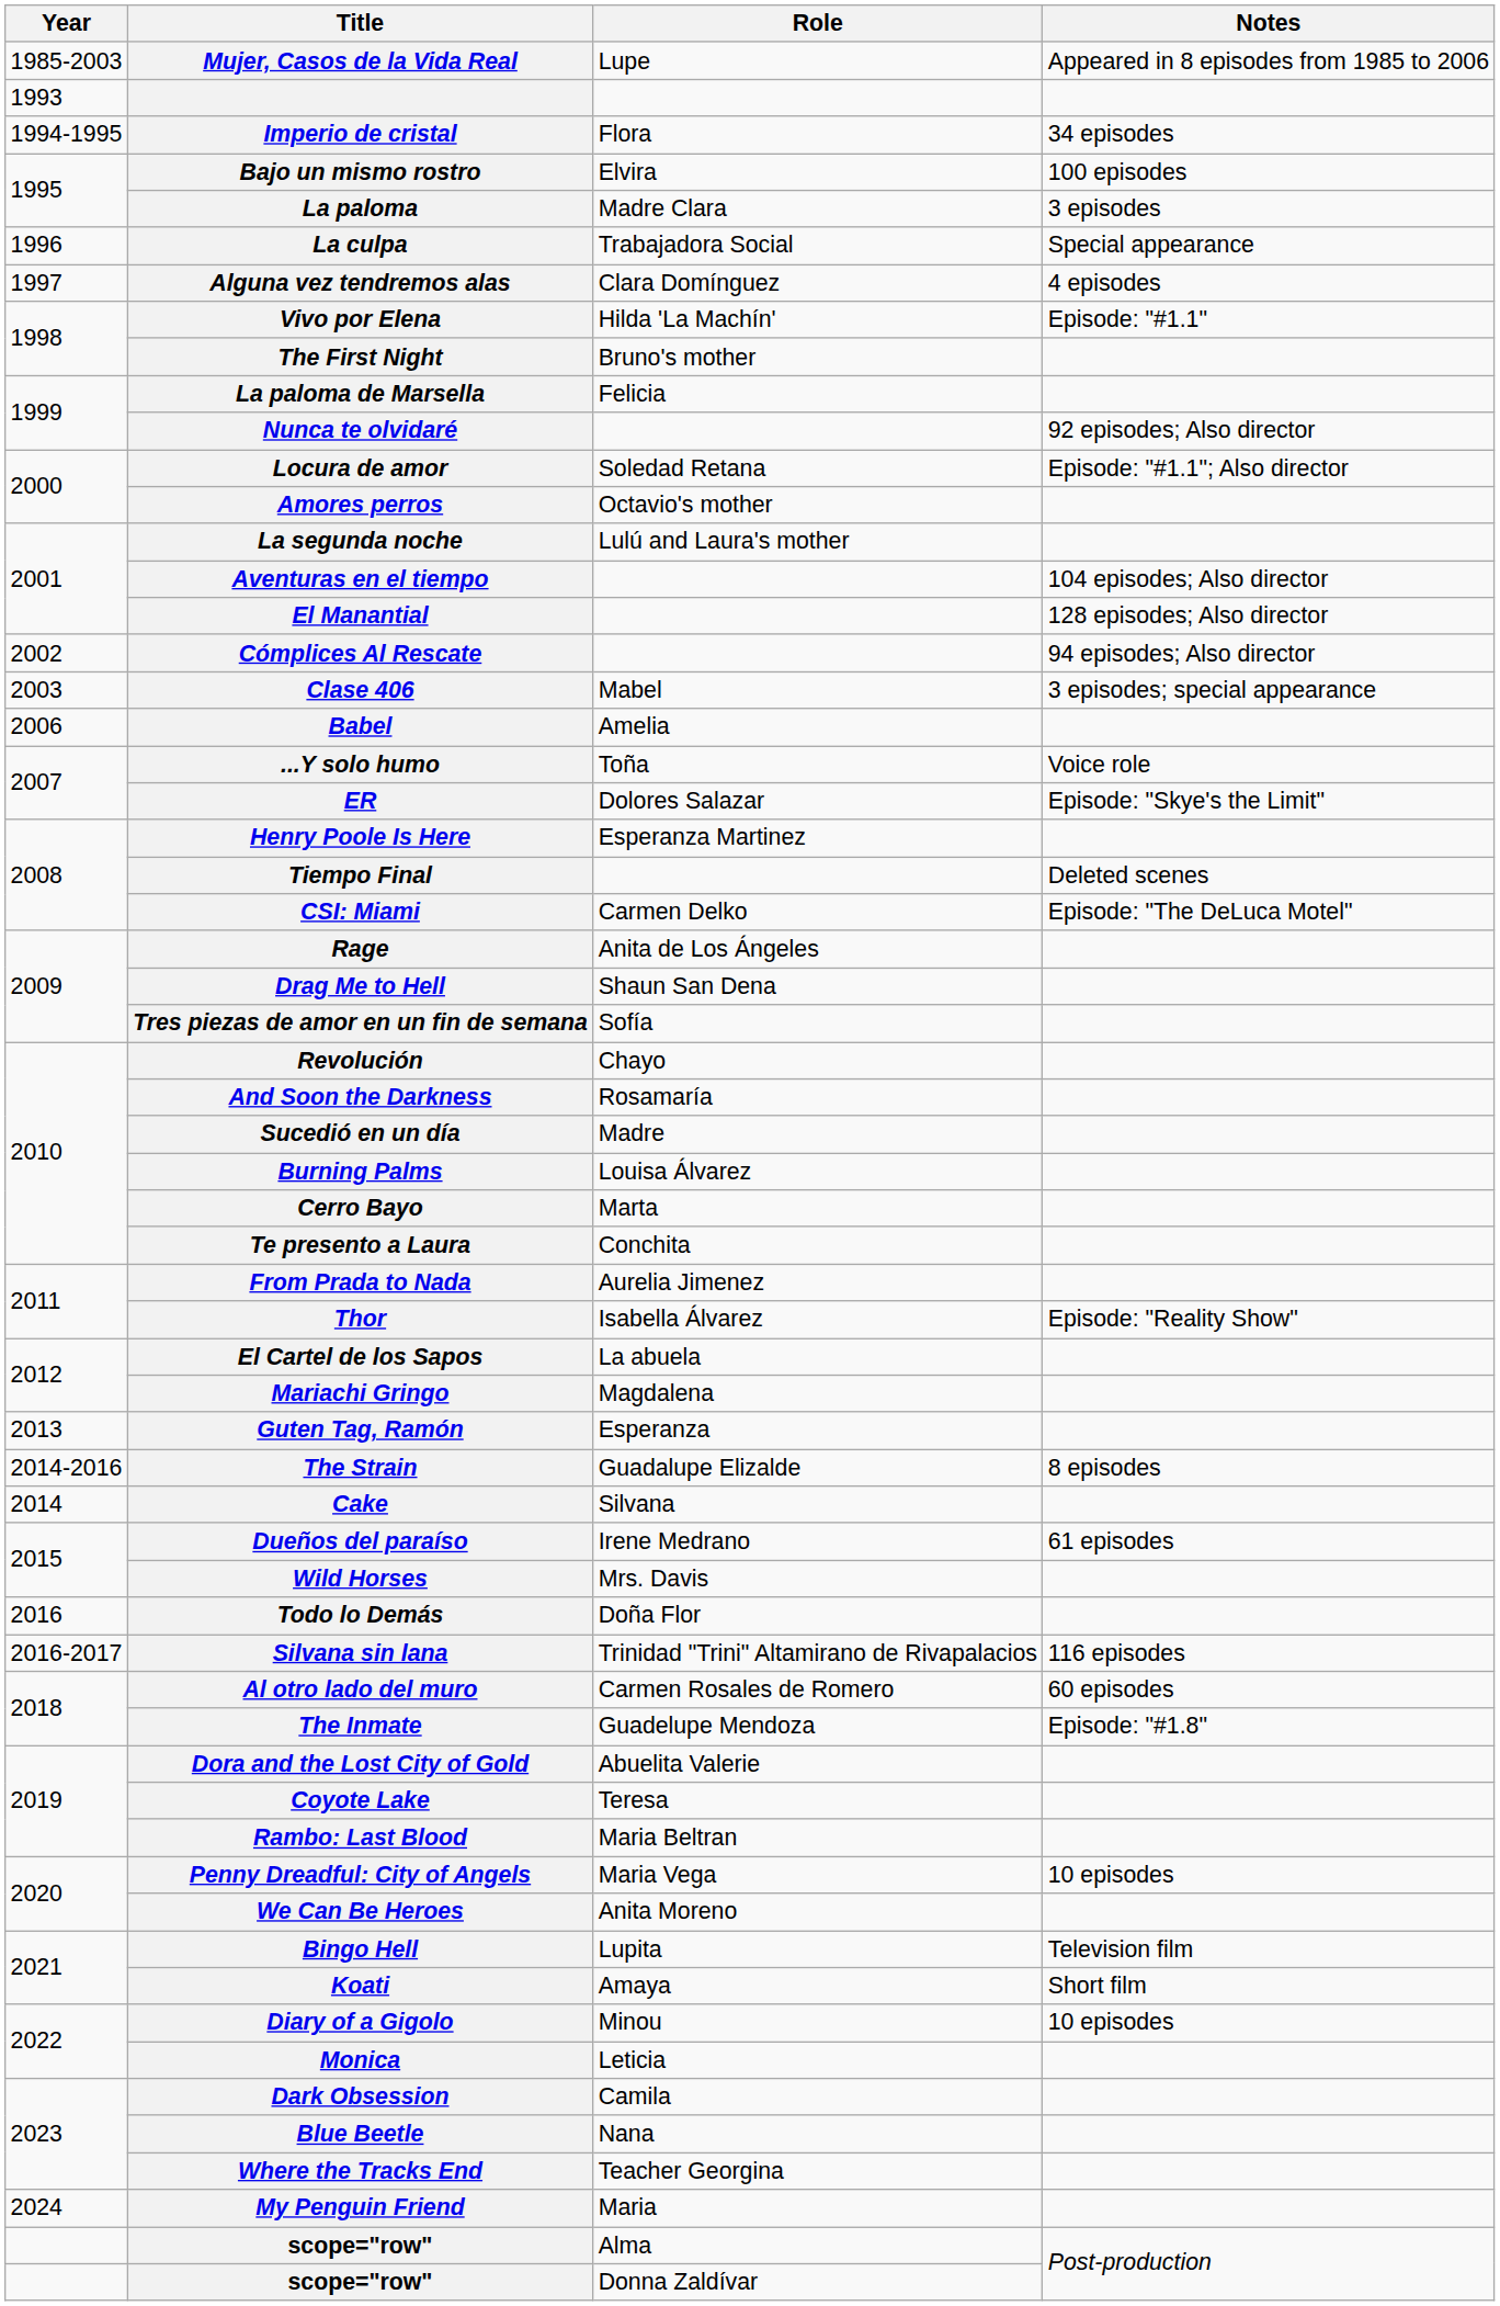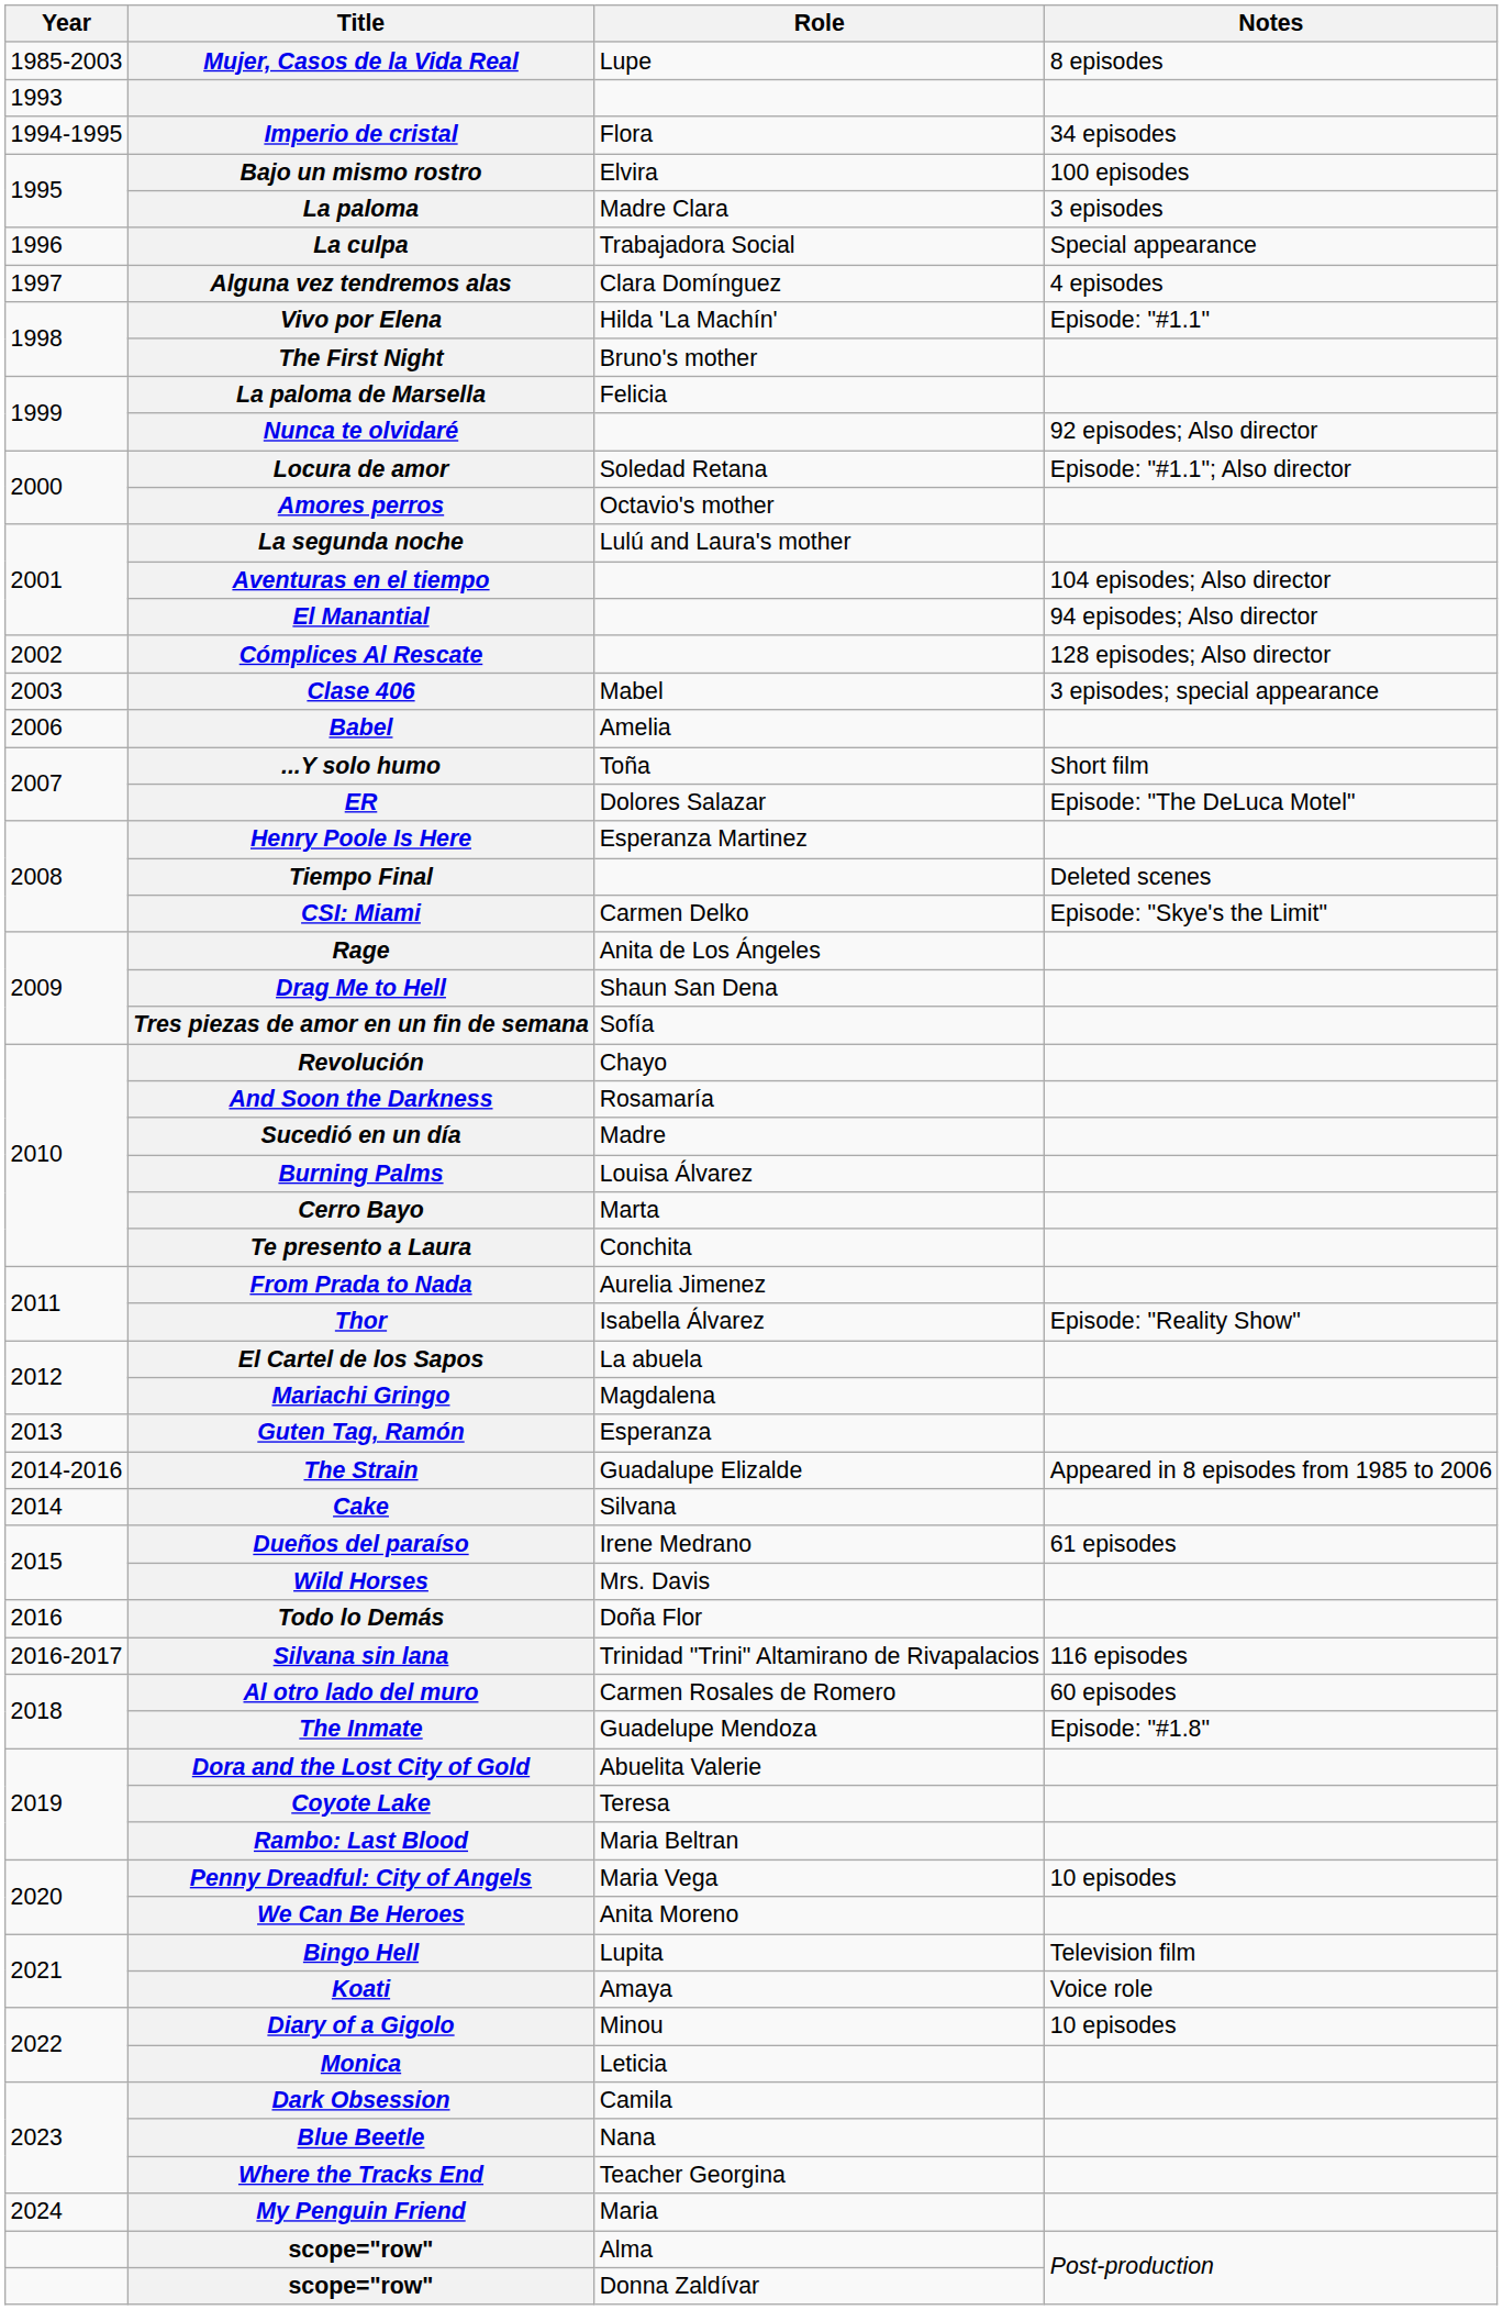Mujer, Casos de la Vida Real | Notes: Appeared in 8 episodes from 1985 to 2006 -> 8 episodes
El Manantial | Notes: 128 episodes; Also director -> 94 episodes; Also director
Cómplices Al Rescate | Notes: 94 episodes; Also director -> 128 episodes; Also director
...Y solo humo | Notes: Voice role -> Short film
ER | Notes: Episode: "Skye's the Limit" -> Episode: "The DeLuca Motel"
CSI: Miami | Notes: Episode: "The DeLuca Motel" -> Episode: "Skye's the Limit"
The Strain | Notes: 8 episodes -> Appeared in 8 episodes from 1985 to 2006
Koati | Notes: Short film -> Voice role
